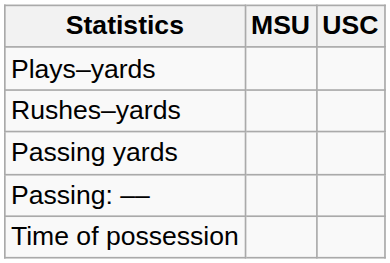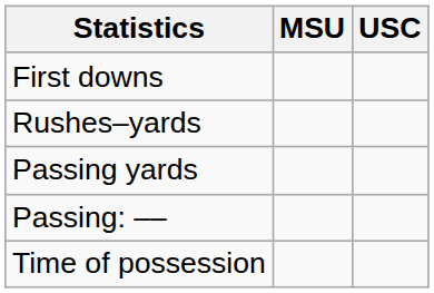+ row: First downs
- row: Plays–yards
